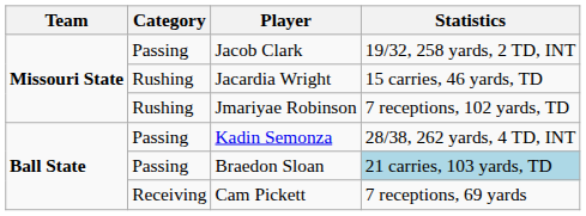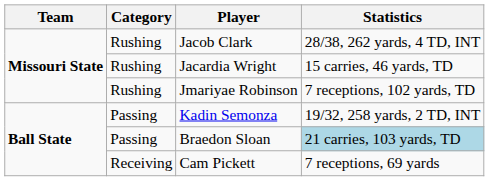Jacob Clark | Category: Passing -> Rushing
Jacob Clark | Statistics: 19/32, 258 yards, 2 TD, INT -> 28/38, 262 yards, 4 TD, INT
Kadin Semonza | Statistics: 28/38, 262 yards, 4 TD, INT -> 19/32, 258 yards, 2 TD, INT
